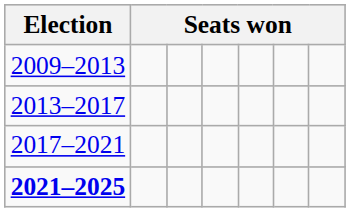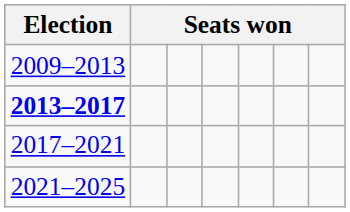2013–2017 | Election: normal -> bold
2021–2025 | Election: bold -> normal
